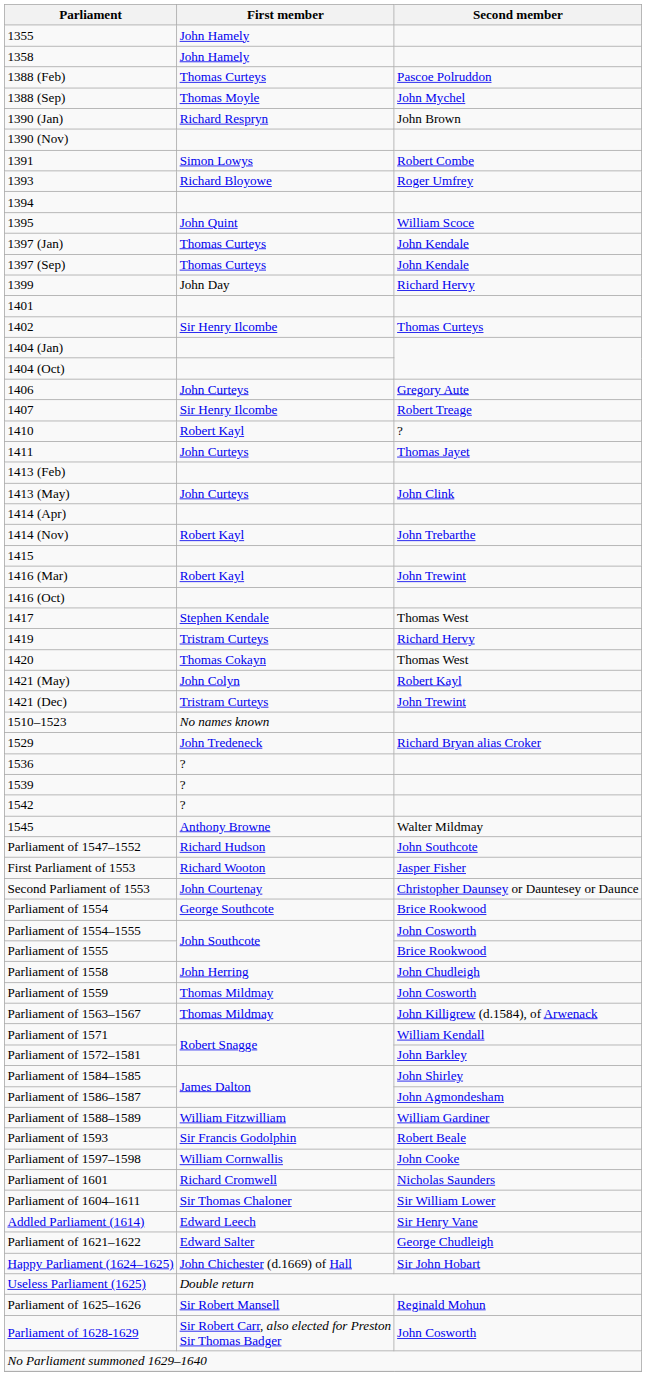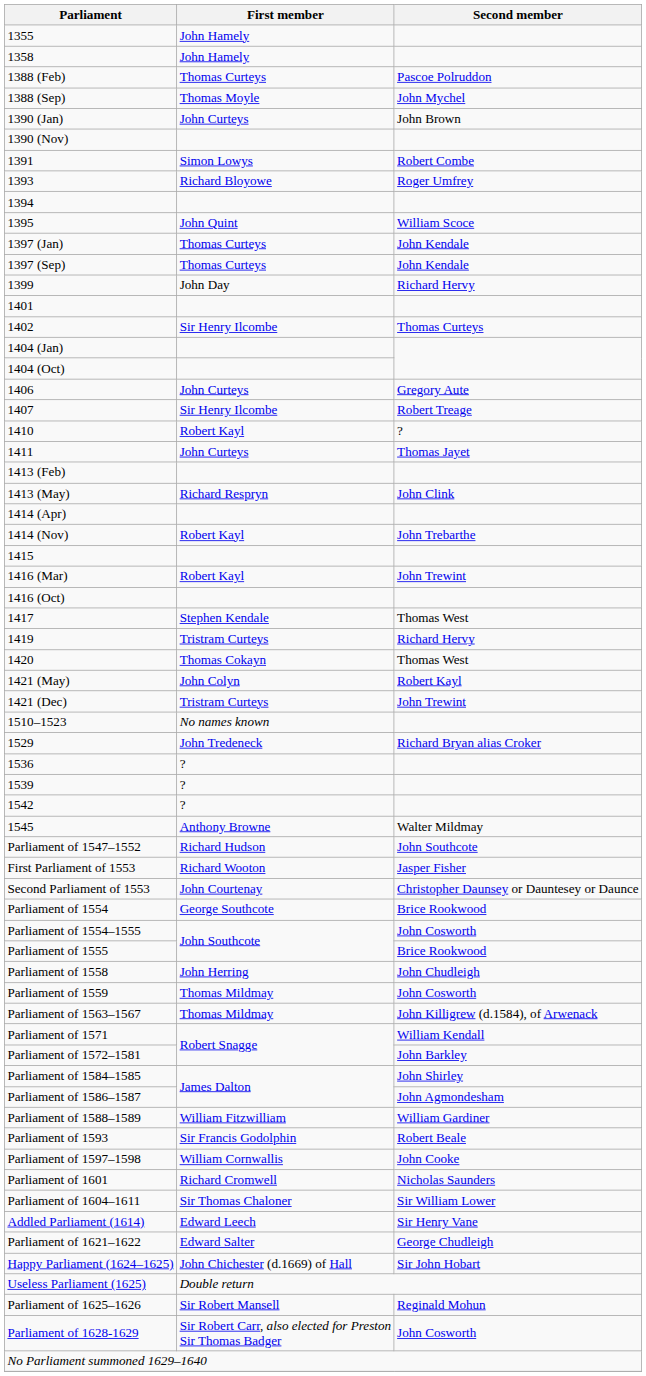1390 (Jan) | First member: Richard Respryn -> John Curteys
1413 (May) | First member: John Curteys -> Richard Respryn
